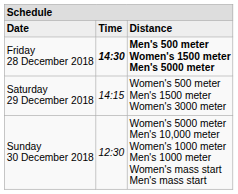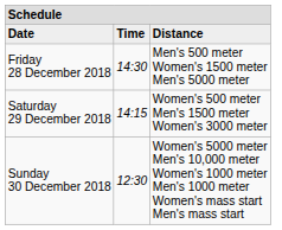Friday 28 December 2018 | column 2: bold -> normal
Friday 28 December 2018 | column 3: bold -> normal
